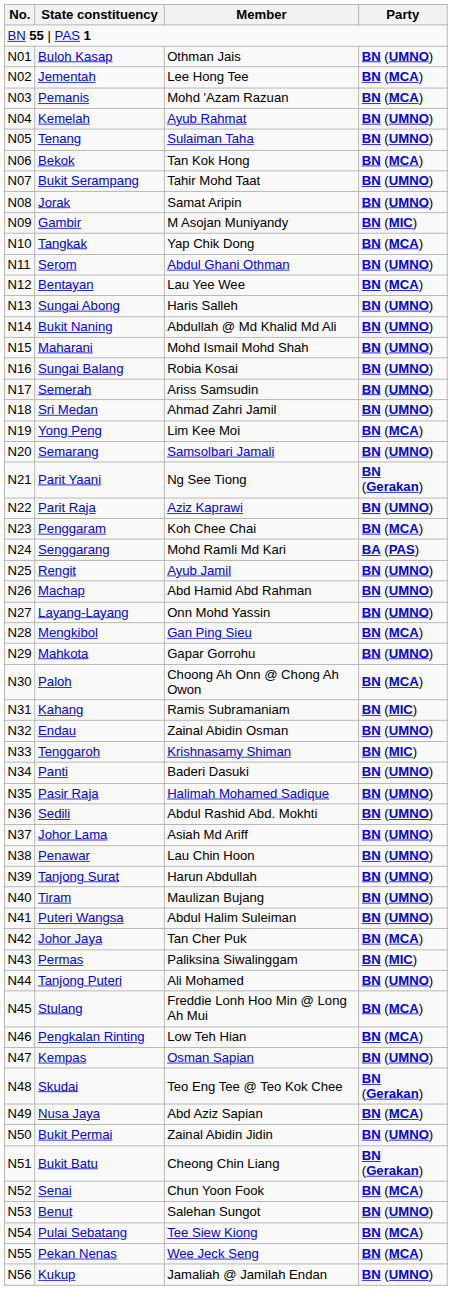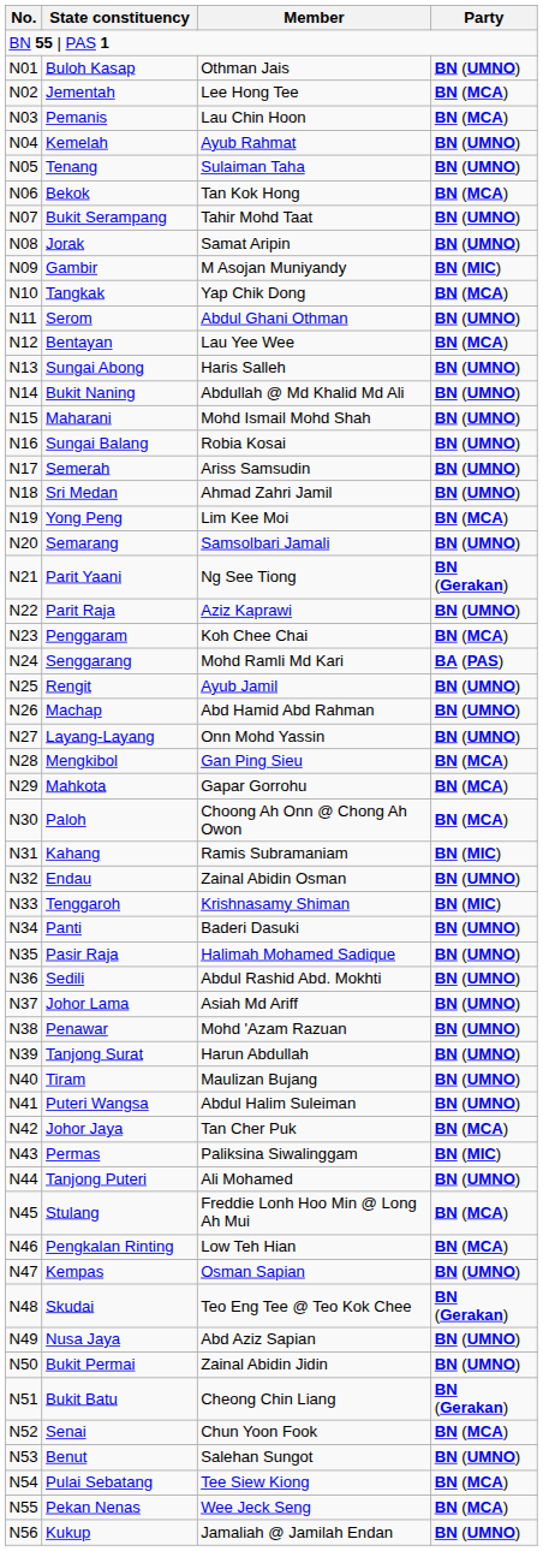Pemanis | Member: Mohd 'Azam Razuan -> Lau Chin Hoon
Mahkota | Party: BN (UMNO) -> BN (MCA)
Penawar | Member: Lau Chin Hoon -> Mohd 'Azam Razuan
Nusa Jaya | Party: BN (MCA) -> BN (UMNO)
